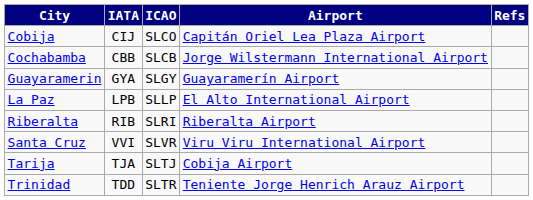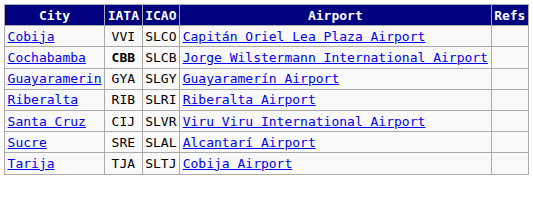Cobija | IATA: CIJ -> VVI
Cochabamba | IATA: normal -> bold
- row: La Paz | LPB | SLLP | El Alto International Airport
Santa Cruz | IATA: VVI -> CIJ
+ row: Sucre | SRE | SLAL | Alcantarí Airport
- row: Trinidad | TDD | SLTR | Teniente Jorge Henrich Arauz Airport
